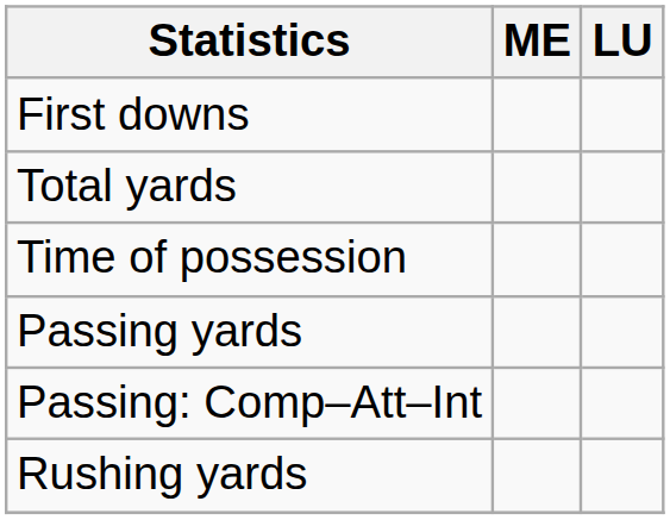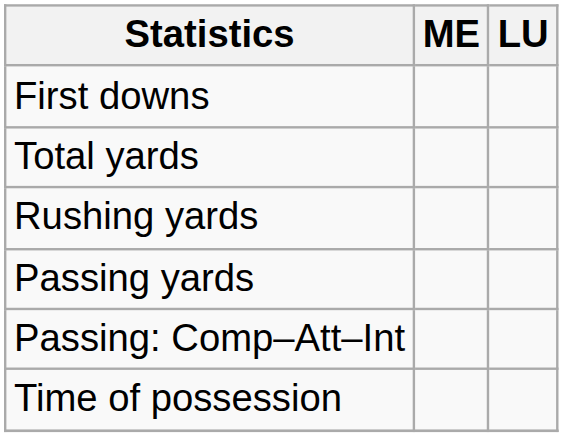rows swapped: Rushing yards <-> Time of possession
